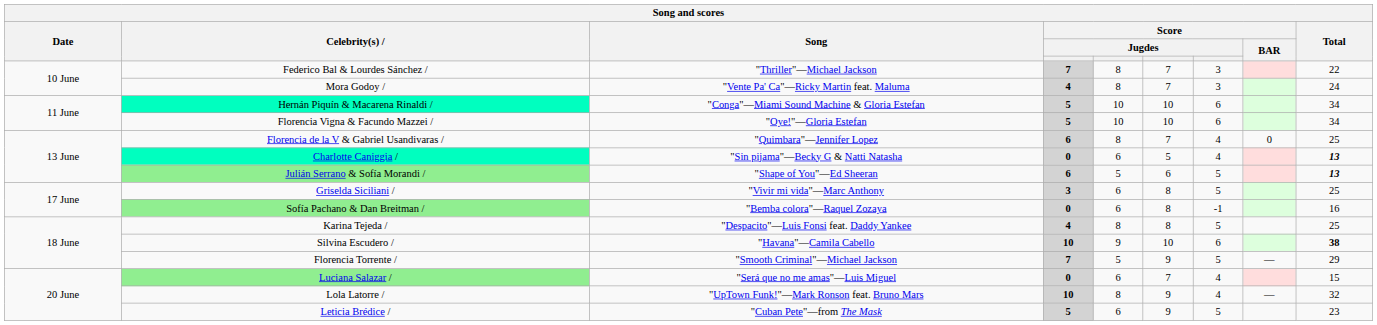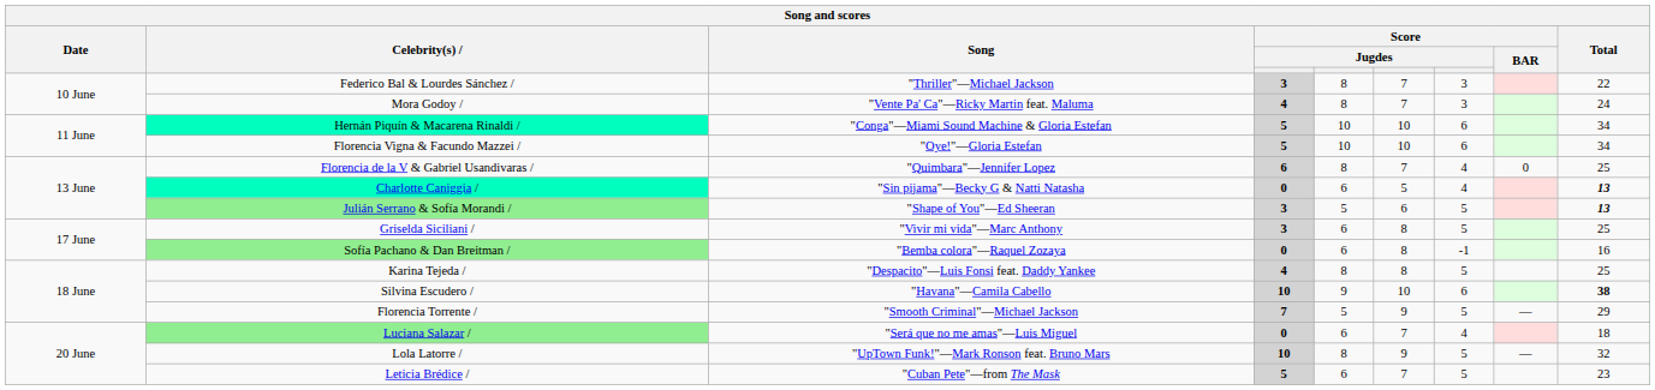Federico Bal & Lourdes Sánchez / | column 4: 7 -> 3
Julián Serrano & Sofía Morandi / | column 4: 6 -> 3
Luciana Salazar / | Total: 15 -> 18
Lola Latorre / | column 7: 4 -> 5
Leticia Brédice / | column 6: 9 -> 7
